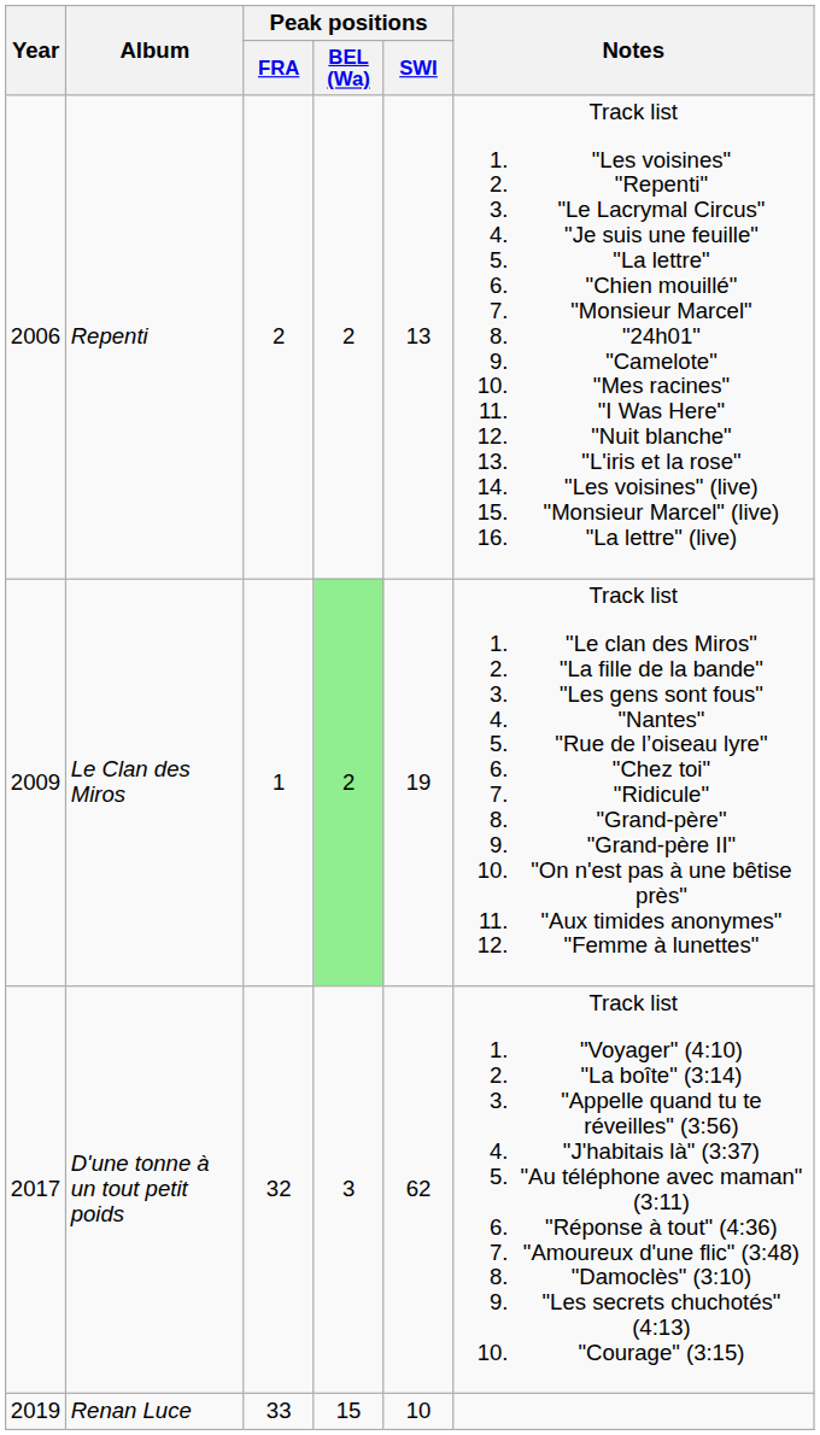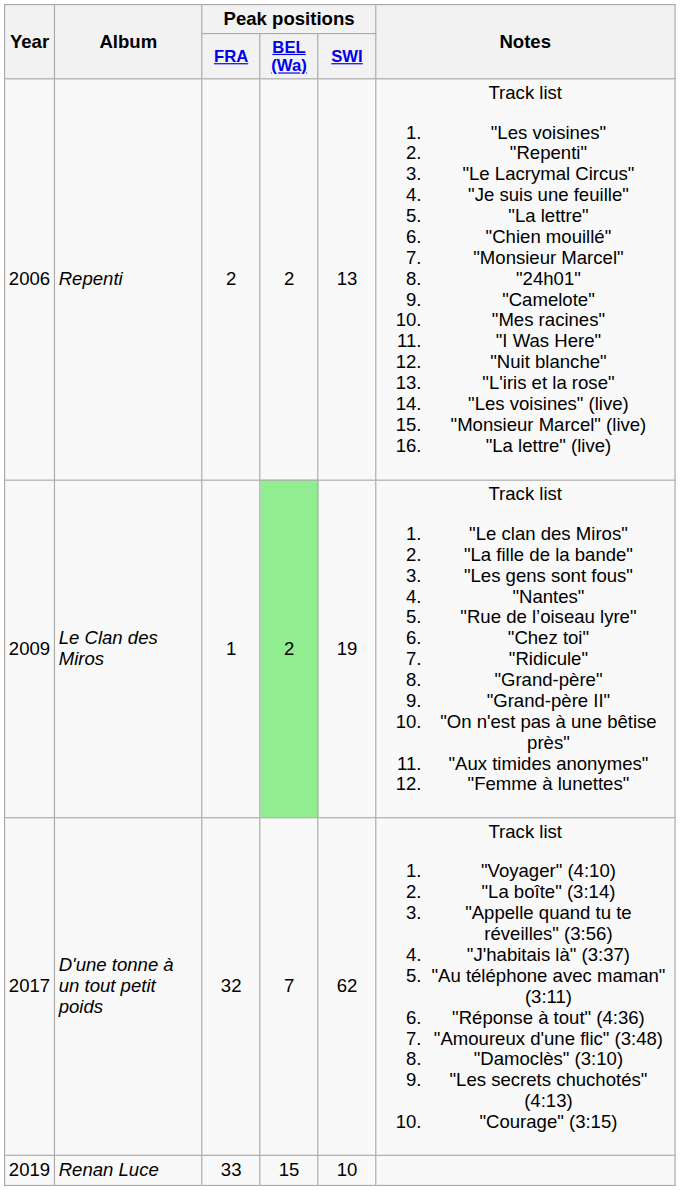D'une tonne à un tout petit poids | Peak positions / BEL (Wa): 3 -> 7
